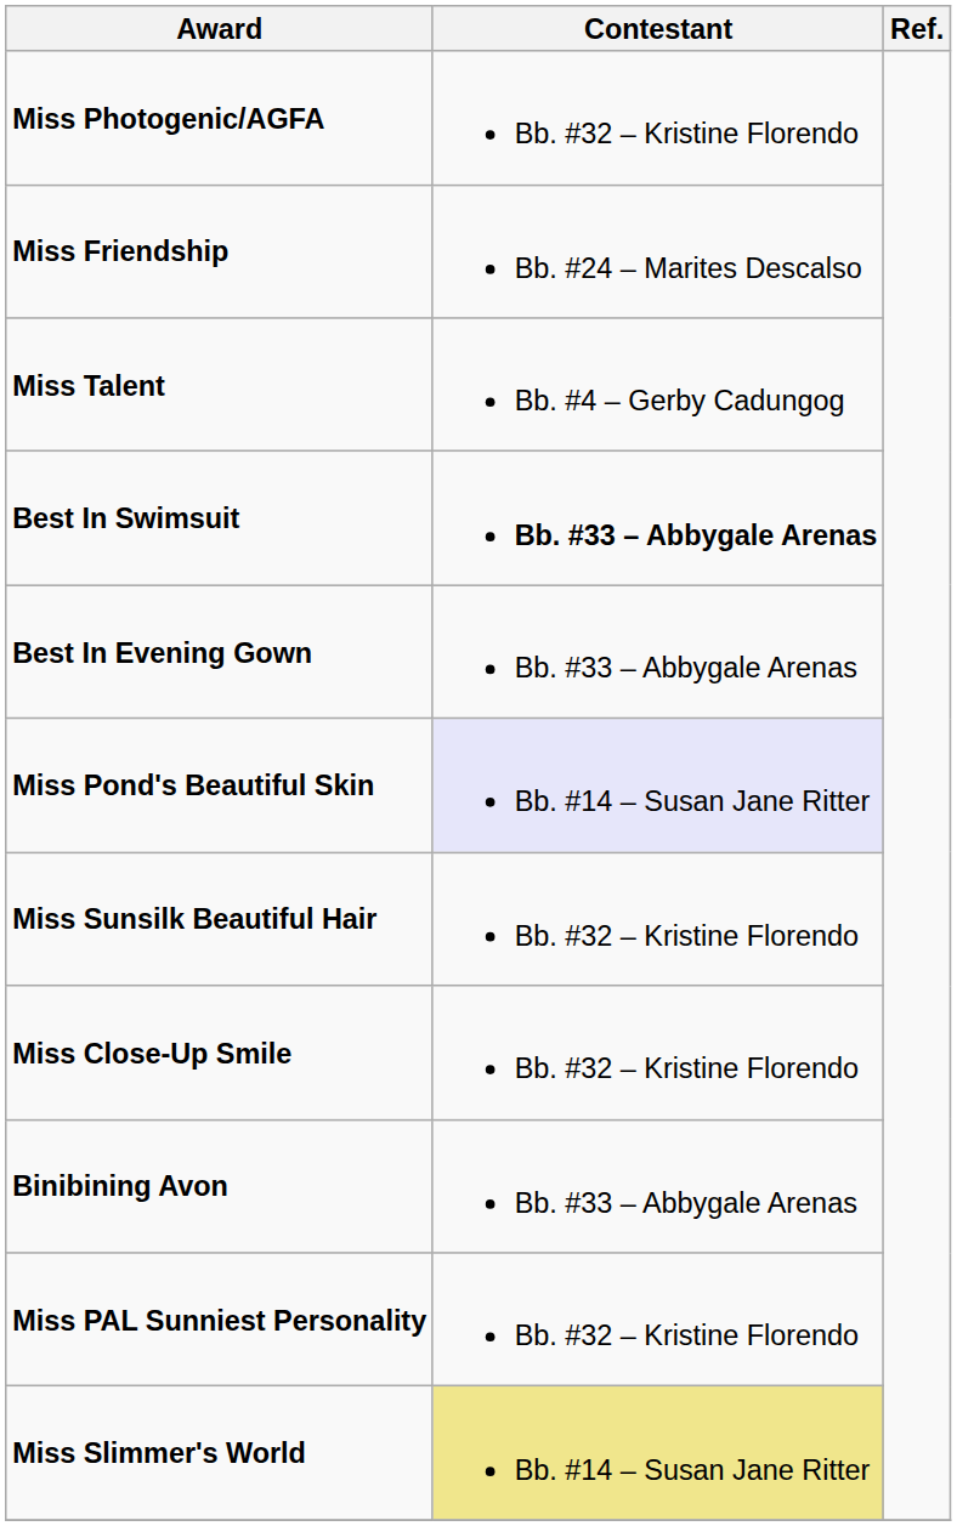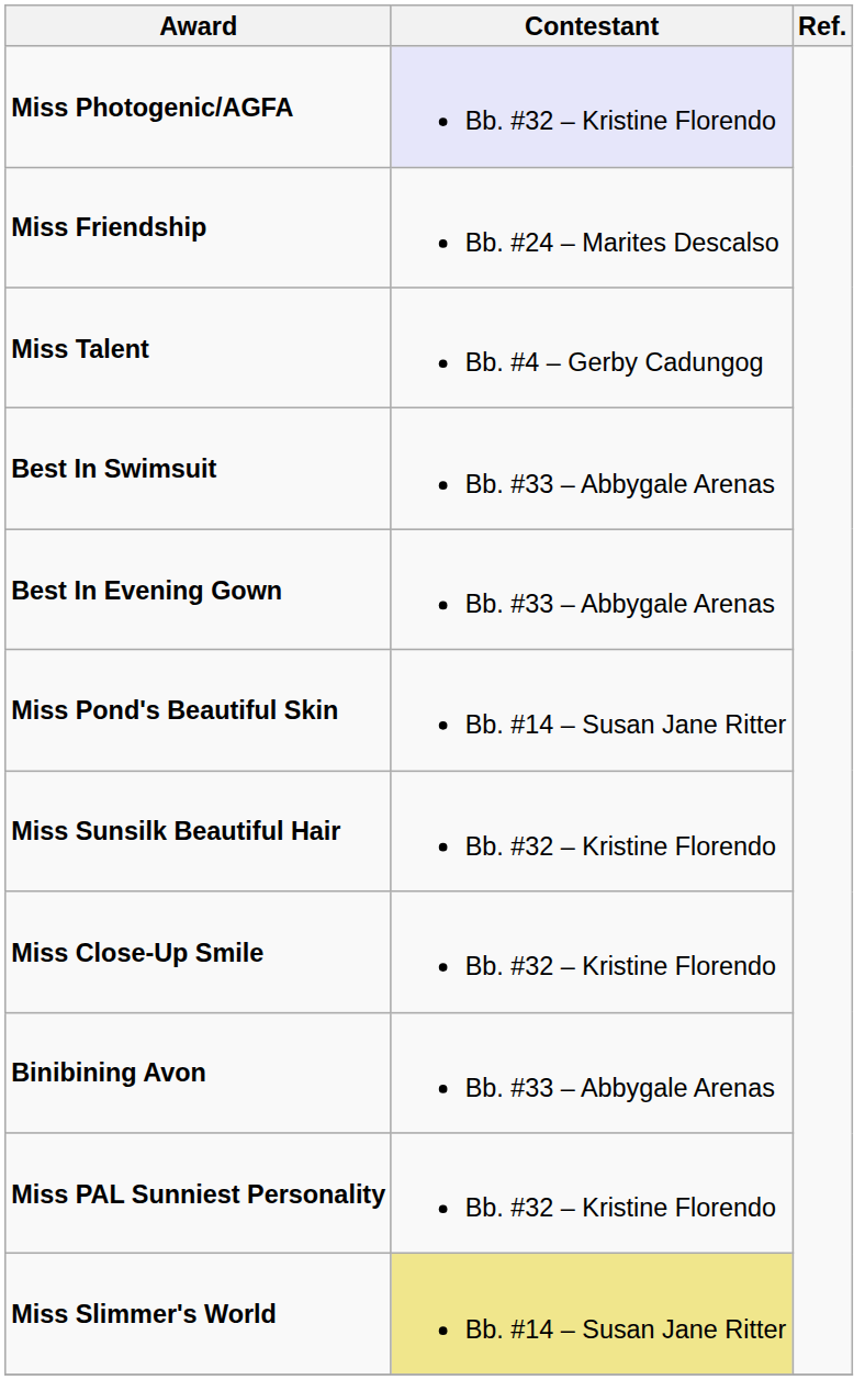Miss Photogenic/AGFA | Contestant: no background -> lavender background
Best In Swimsuit | Contestant: bold -> normal
Miss Pond's Beautiful Skin | Contestant: lavender background -> no background
